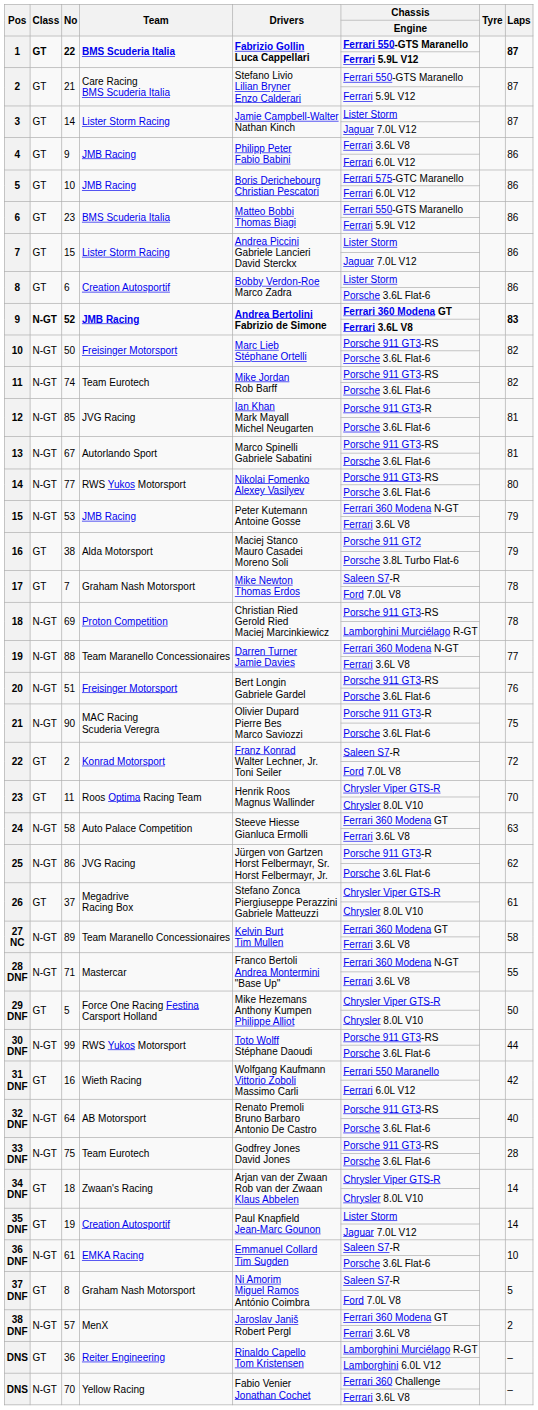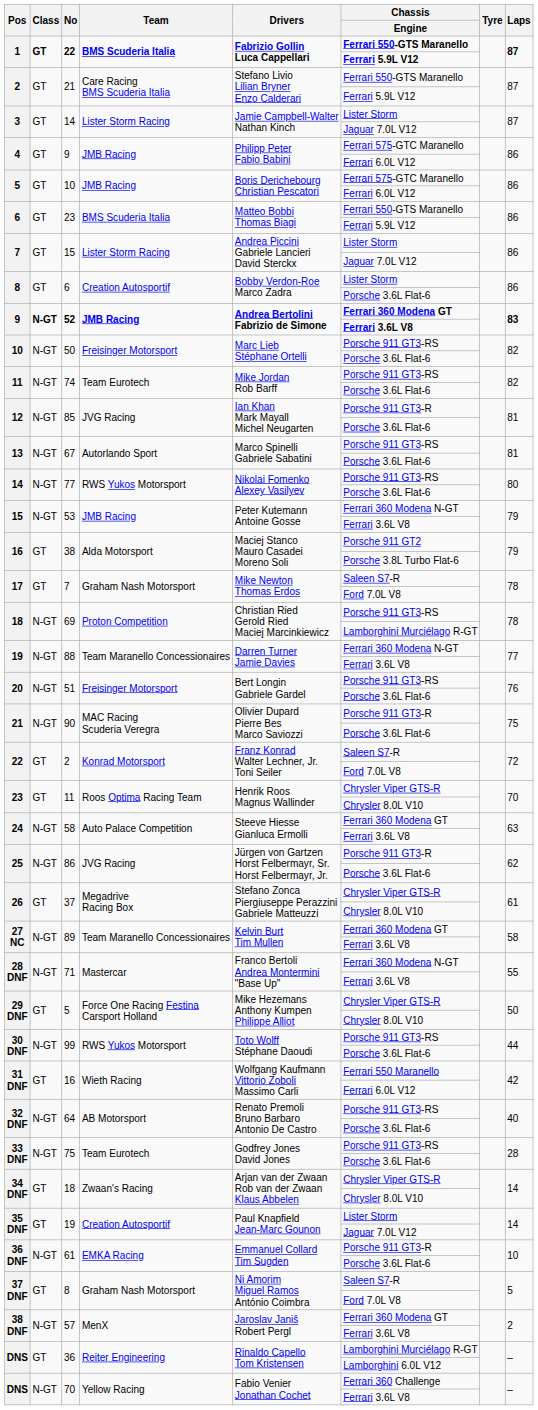row 9 | Chassis / Engine: Ferrari 3.6L V8 -> Ferrari 575-GTC Maranello
row 73 | Chassis / Engine: Saleen S7-R -> Porsche 911 GT3-R
